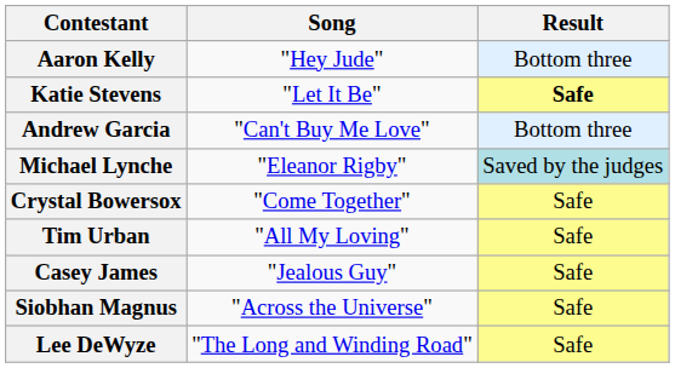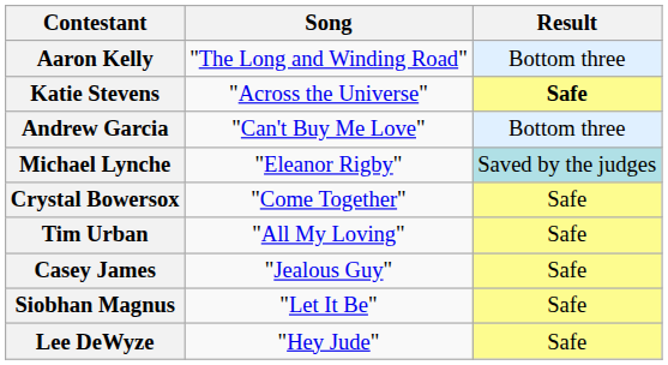Aaron Kelly | Song: "Hey Jude" -> "The Long and Winding Road"
Katie Stevens | Song: "Let It Be" -> "Across the Universe"
Siobhan Magnus | Song: "Across the Universe" -> "Let It Be"
Lee DeWyze | Song: "The Long and Winding Road" -> "Hey Jude"
